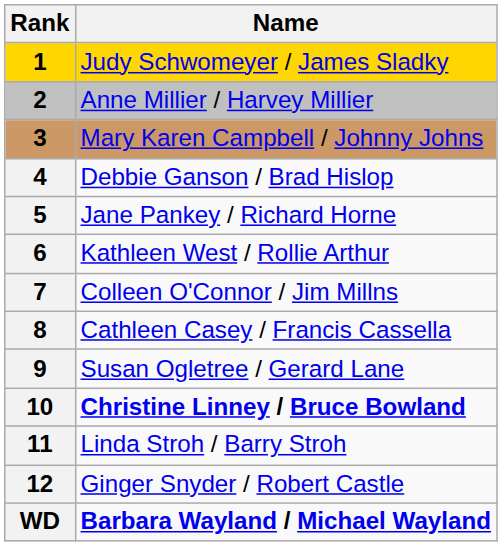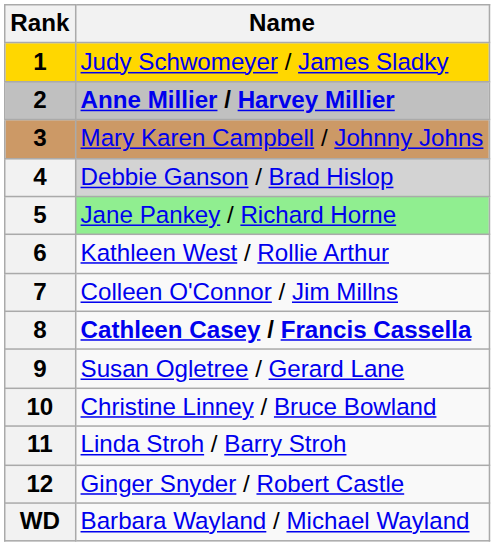Anne Millier / Harvey Millier | Name: normal -> bold
Debbie Ganson / Brad Hislop | Name: no background -> lightgrey background
Jane Pankey / Richard Horne | Name: no background -> lightgreen background
Cathleen Casey / Francis Cassella | Name: normal -> bold
Christine Linney / Bruce Bowland | Name: bold -> normal
Barbara Wayland / Michael Wayland | Name: bold -> normal
